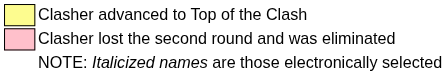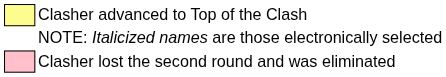rows swapped: Clasher lost the second round and was eliminated <-> NOTE: Italicized names are those electronically selected
